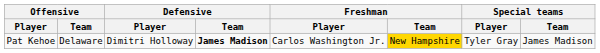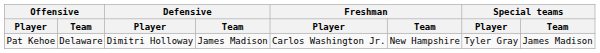Pat Kehoe | Defensive / Team: bold -> normal
Pat Kehoe | Freshman / Team: gold background -> no background
